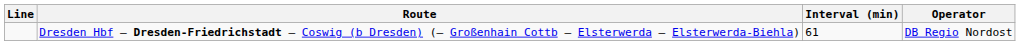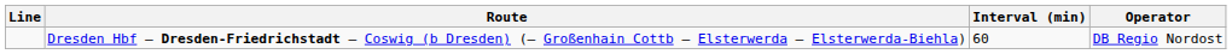row 2 | Interval (min): 61 -> 60
